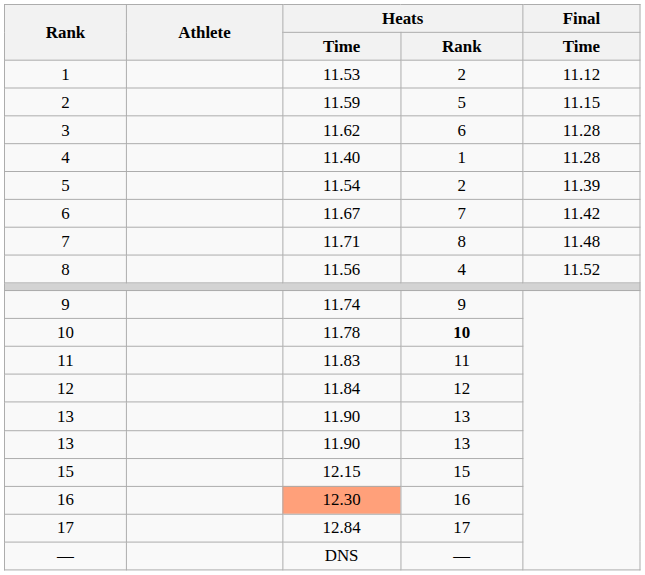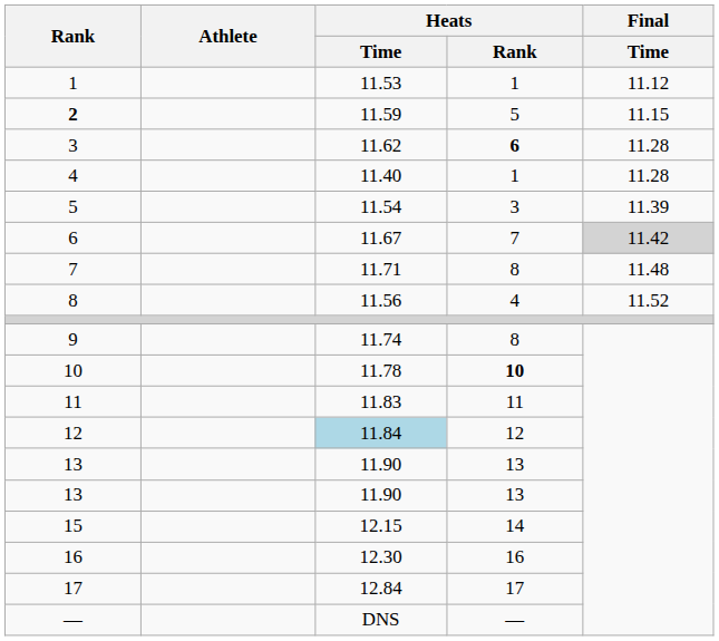row 3 | Heats / Rank: 2 -> 1
row 4 | Rank: normal -> bold
row 5 | Heats / Rank: normal -> bold
row 7 | Heats / Rank: 2 -> 3
row 8 | Final / Time: no background -> lightgrey background
row 12 | Heats / Rank: 9 -> 8
row 15 | Heats / Time: no background -> lightblue background
row 18 | Heats / Rank: 15 -> 14
row 19 | Heats / Time: lightsalmon background -> no background
